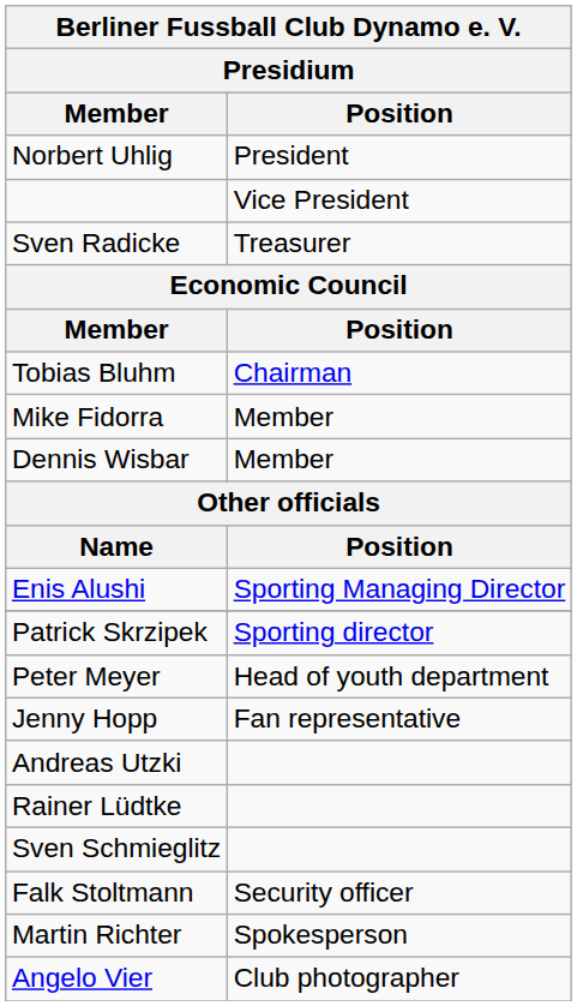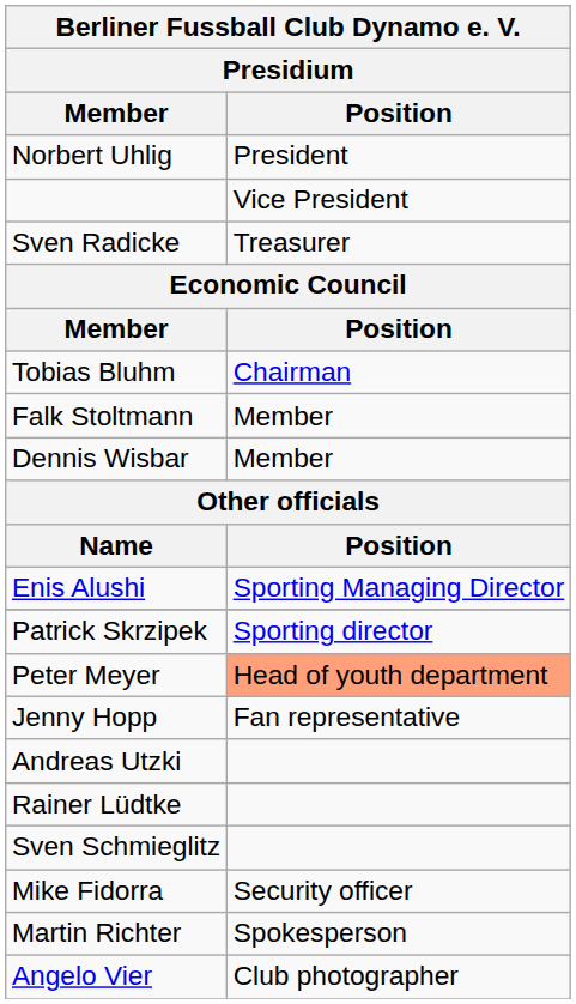row 10 | Member: Mike Fidorra -> Falk Stoltmann
row 16 | Position: no background -> lightsalmon background
row 21 | Member: Falk Stoltmann -> Mike Fidorra
